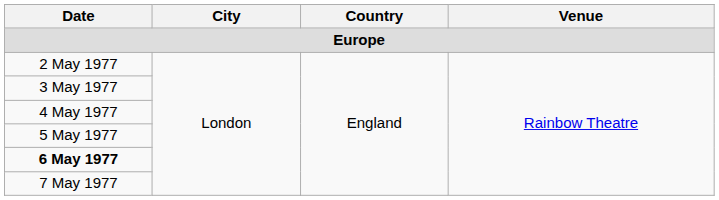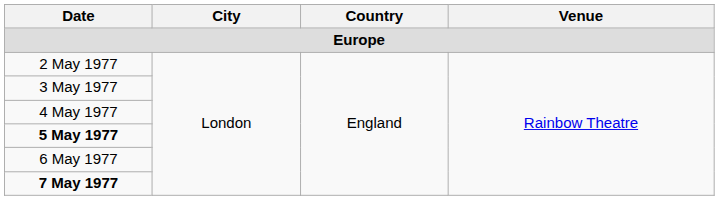5 May 1977 | Date: normal -> bold
6 May 1977 | Date: bold -> normal
7 May 1977 | Date: normal -> bold
